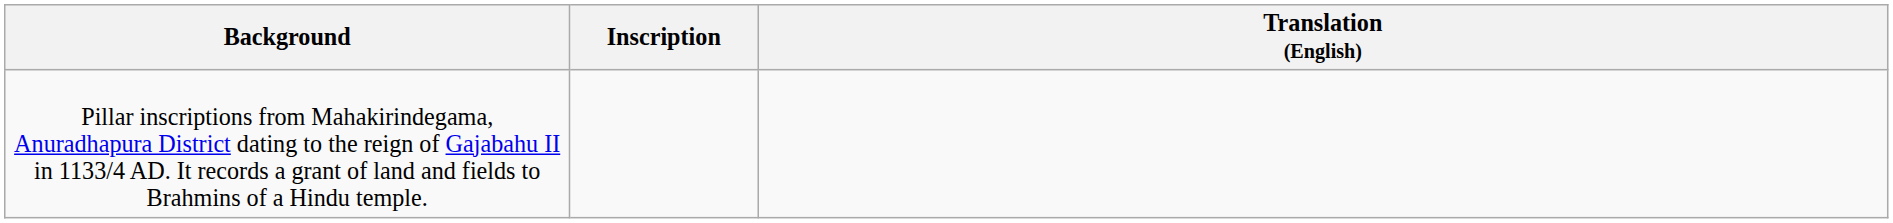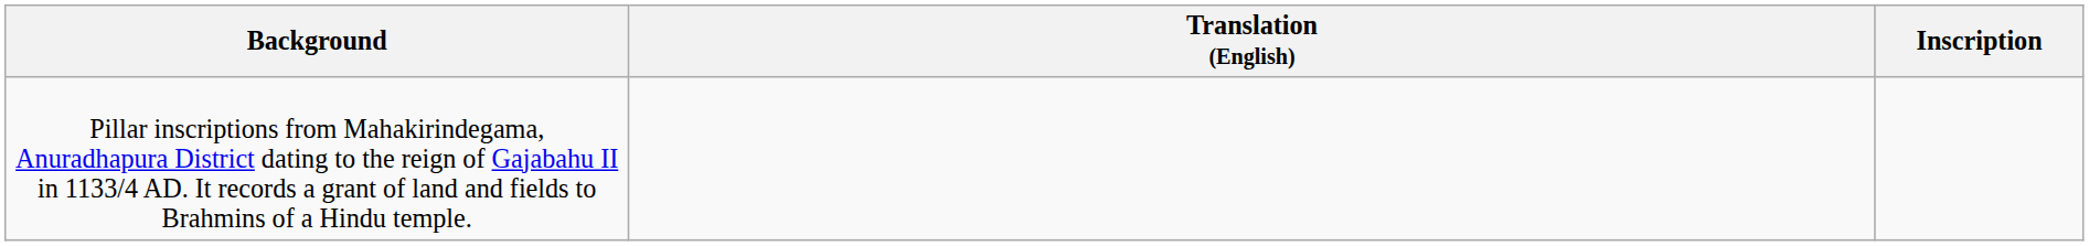columns swapped: Translation (English) <-> Inscription
